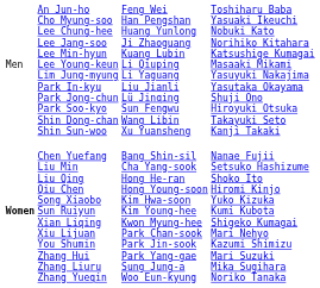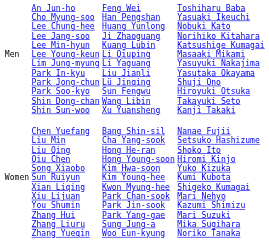Women | column 1: bold -> normal
